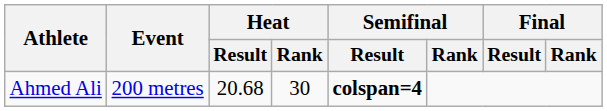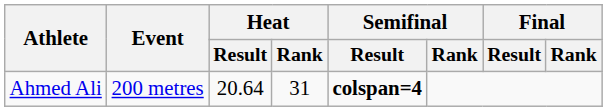Ahmed Ali | Heat / Result: 20.68 -> 20.64
Ahmed Ali | Heat / Rank: 30 -> 31
